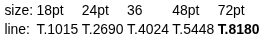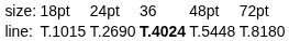line: | column 4: normal -> bold
line: | column 6: bold -> normal
